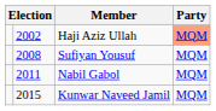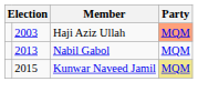Haji Aziz Ullah | column 2: 2002 -> 2003
- row: 2008 | Sufiyan Yousuf | MQM
Nabil Gabol | column 2: 2011 -> 2013
Kunwar Naveed Jamil | Party: no background -> khaki background
